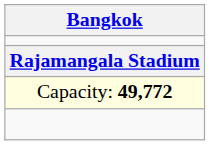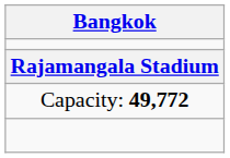row 4 | column 1: lightyellow background -> no background
